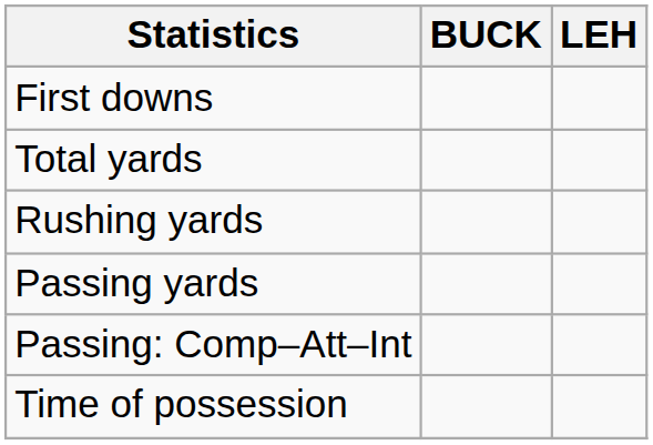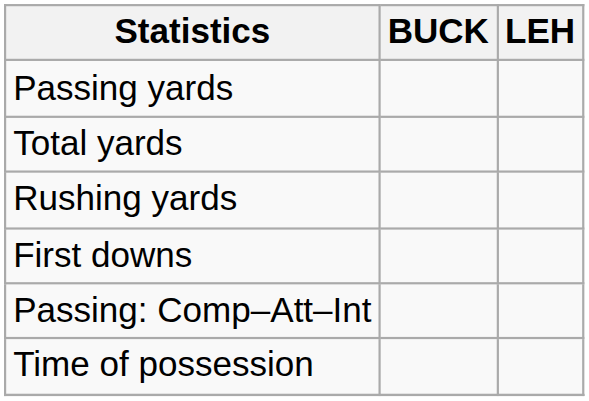rows swapped: First downs <-> Passing yards
